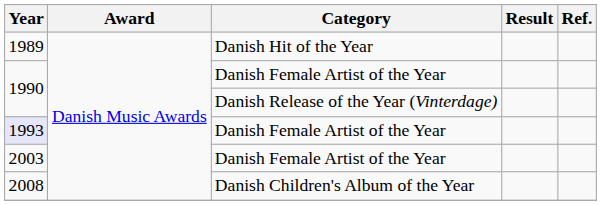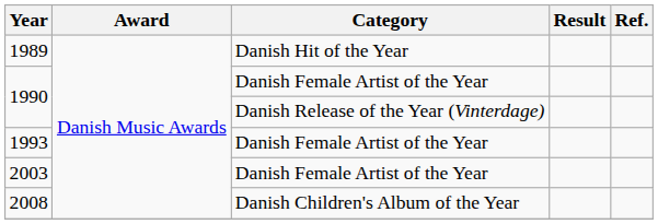1993 | Year: lavender background -> no background
